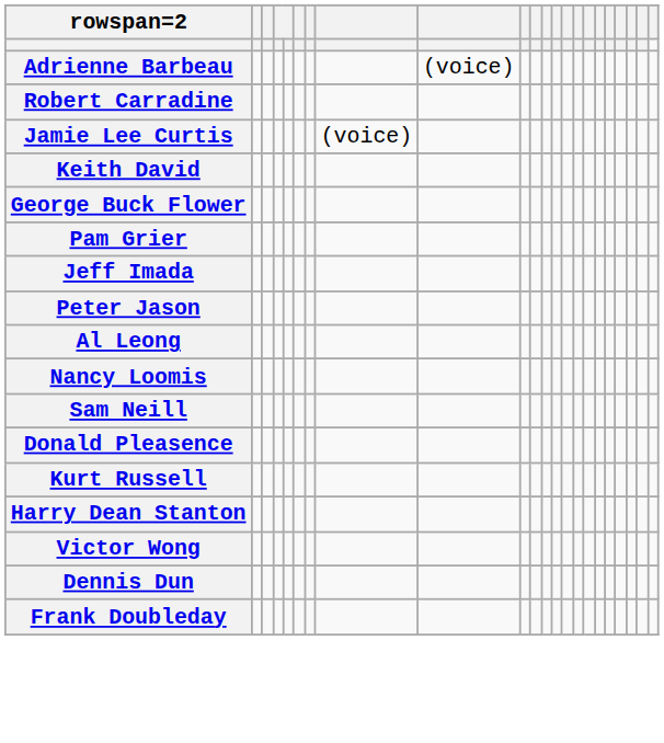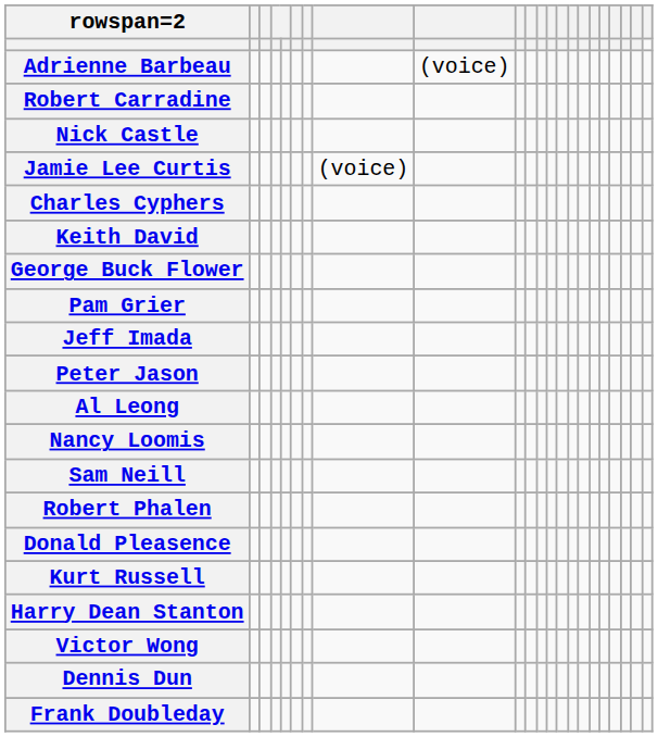+ row: Nick Castle
+ row: Charles Cyphers
+ row: Robert Phalen
